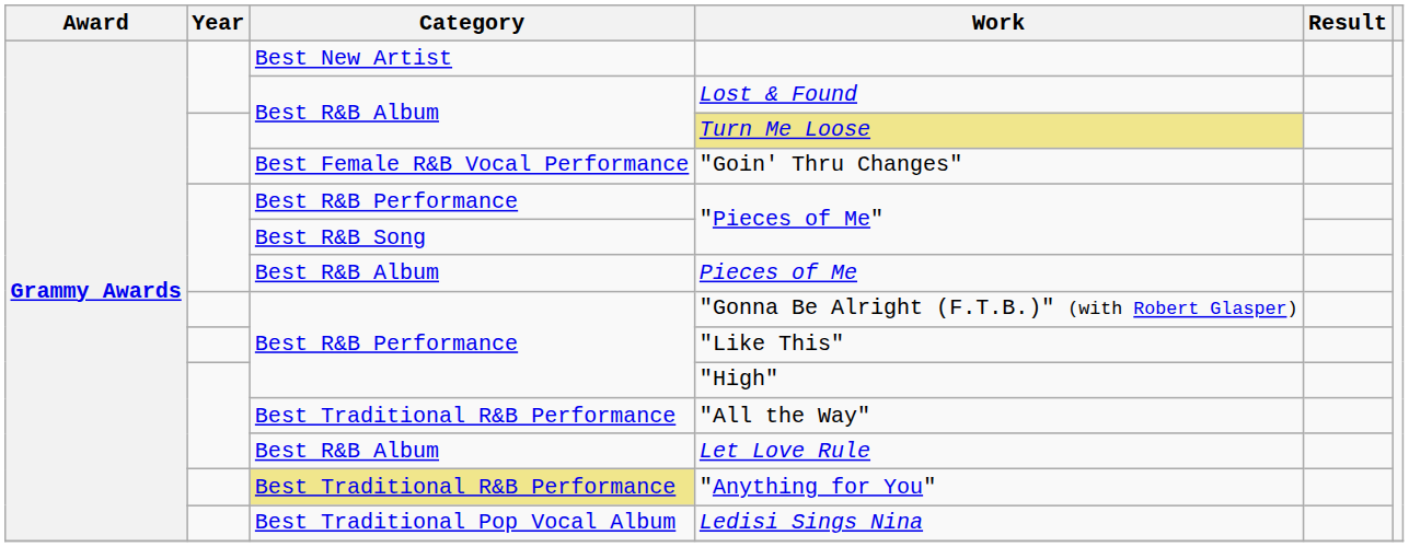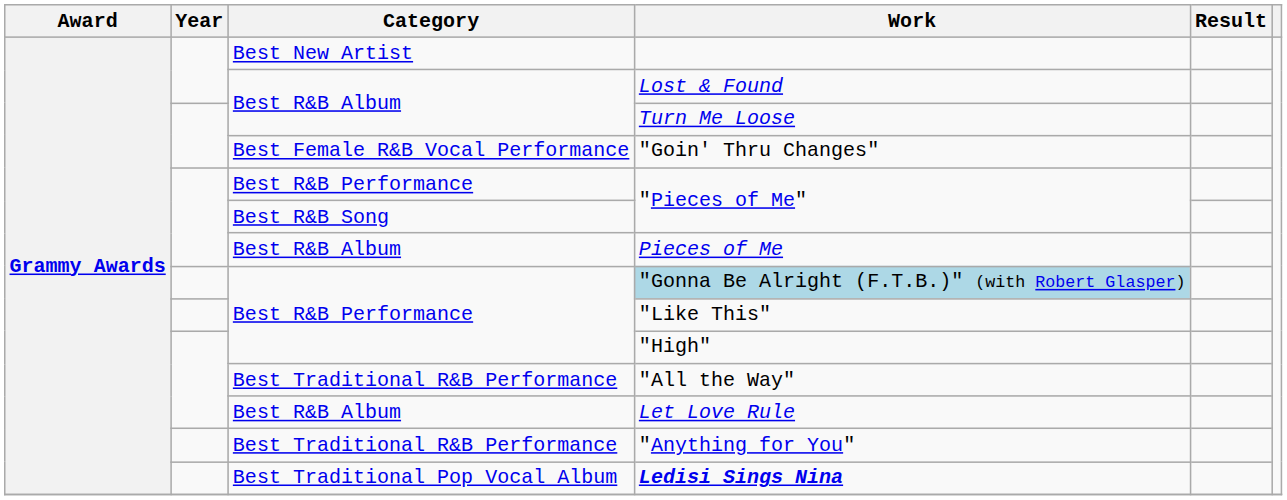Turn Me Loose | Work: khaki background -> no background
"Gonna Be Alright (F.T.B.)" (with Robert Glasper) | Work: no background -> lightblue background
"Anything for You" | Category: khaki background -> no background
Ledisi Sings Nina | Work: normal -> bold
